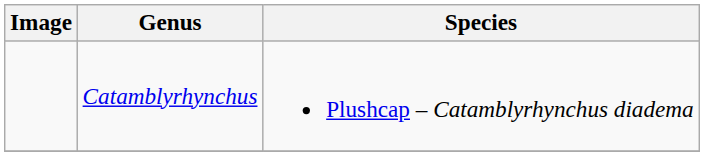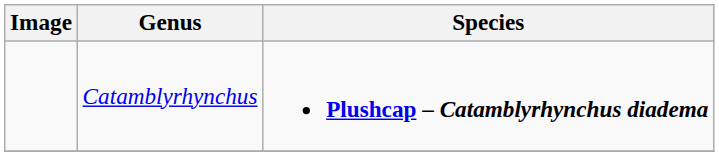Catamblyrhynchus | Species: normal -> bold
